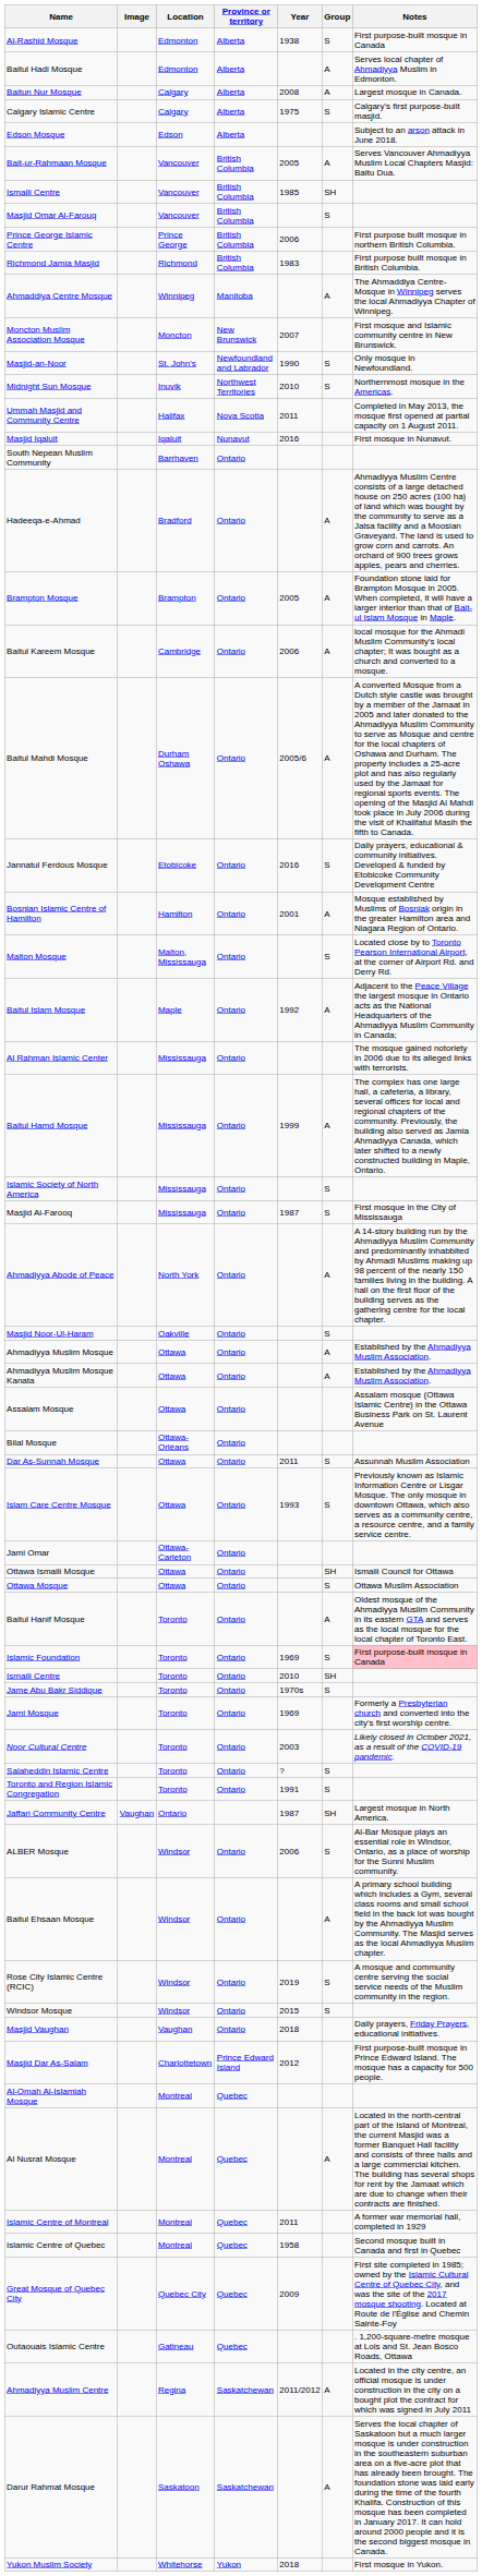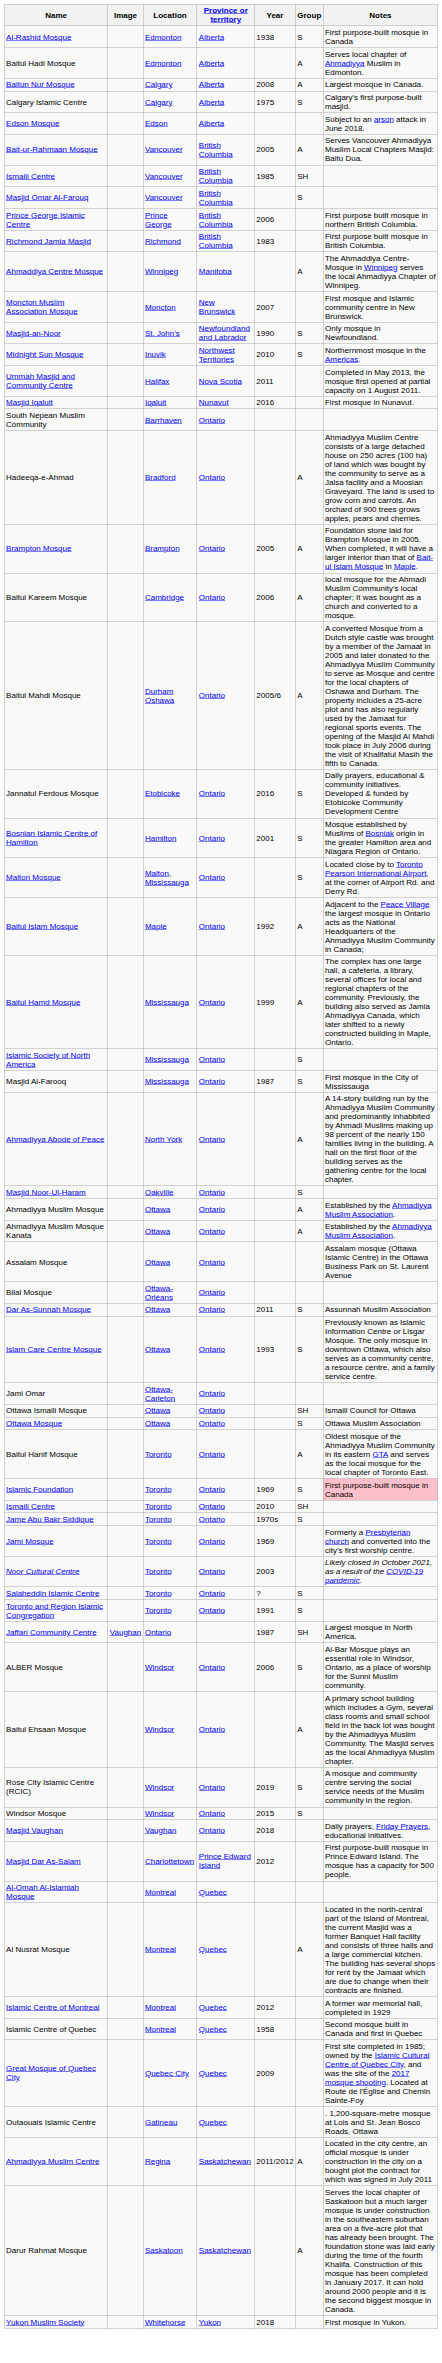Bosnian Islamic Centre of Hamilton | Group: A -> S
- row: Al Rahman Islamic Center | Mississauga | Ontario | The mosque gained notoriety in 2006 due to its alleged links with terrorists.
Islamic Centre of Montreal | Year: 2011 -> 2012
